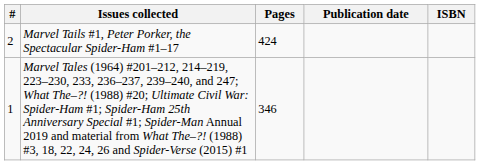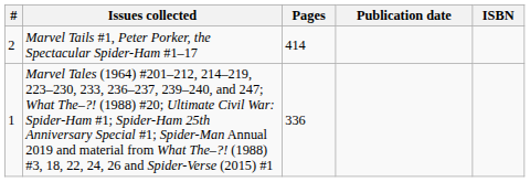row 2 | Pages: 424 -> 414
row 3 | Pages: 346 -> 336
